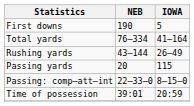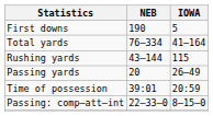Rushing yards | IOWA: 26–49 -> 115
Passing yards | IOWA: 115 -> 26–49
rows swapped: Passing: comp–att–int <-> Time of possession
